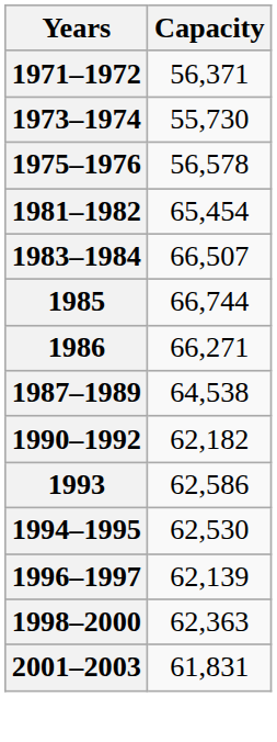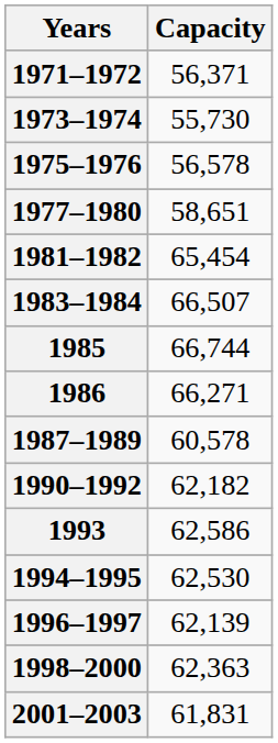+ row: 1977–1980 | 58,651
1987–1989 | Capacity: 64,538 -> 60,578
